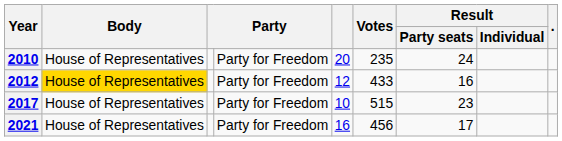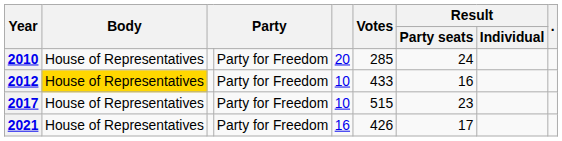2010 | Votes: 235 -> 285
2012 | column 5: 12 -> 10
2021 | Votes: 456 -> 426
